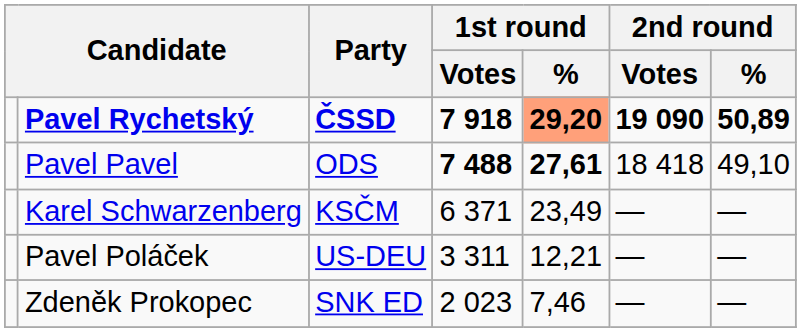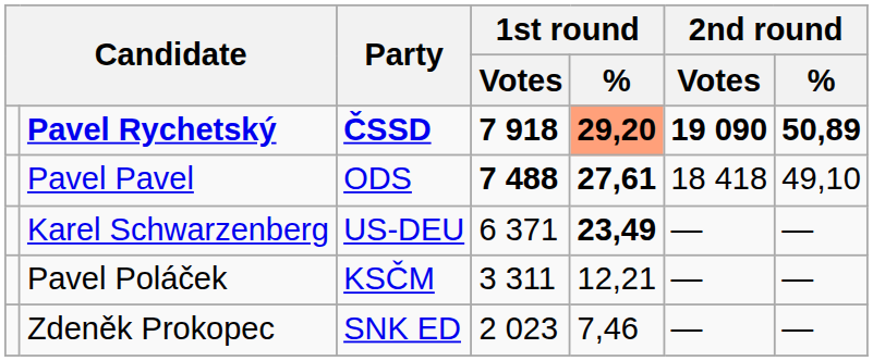Karel Schwarzenberg | Party: KSČM -> US-DEU
Karel Schwarzenberg | 1st round / %: normal -> bold
Pavel Poláček | Party: US-DEU -> KSČM
